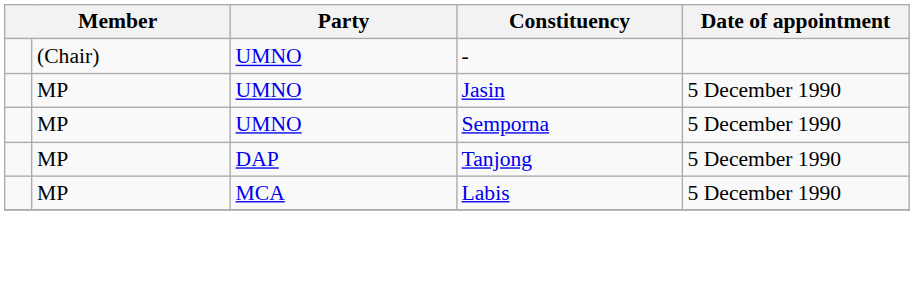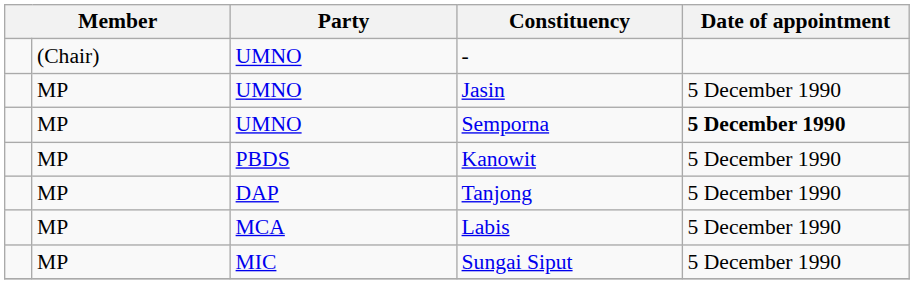Semporna | Date of appointment: normal -> bold
+ row: MP | PBDS | Kanowit | 5 December 1990
+ row: MP | MIC | Sungai Siput | 5 December 1990
